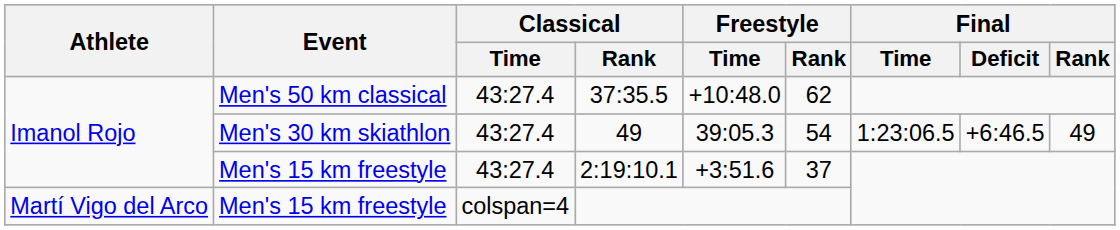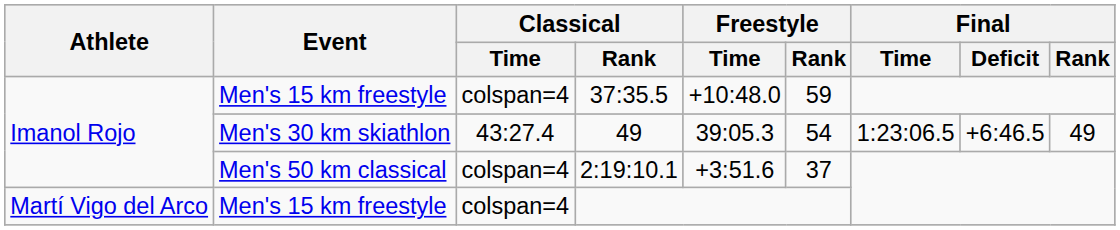37:35.5 | Event: Men's 50 km classical -> Men's 15 km freestyle
37:35.5 | Classical / Time: 43:27.4 -> colspan=4
37:35.5 | Freestyle / Rank: 62 -> 59
2:19:10.1 | Event: Men's 15 km freestyle -> Men's 50 km classical
2:19:10.1 | Classical / Time: 43:27.4 -> colspan=4
